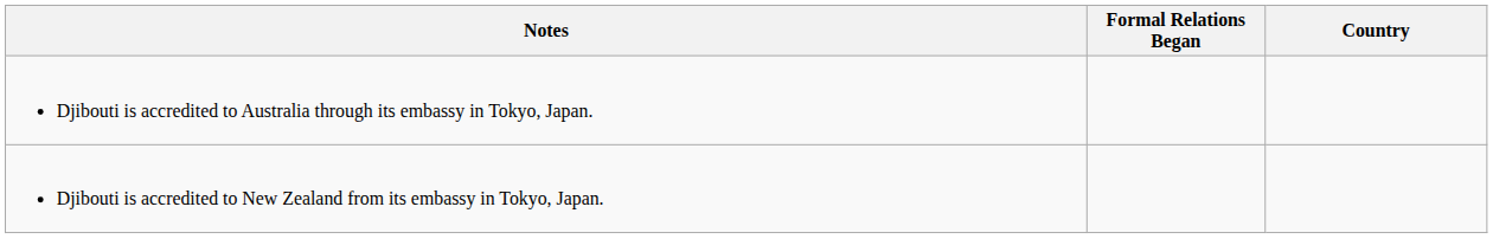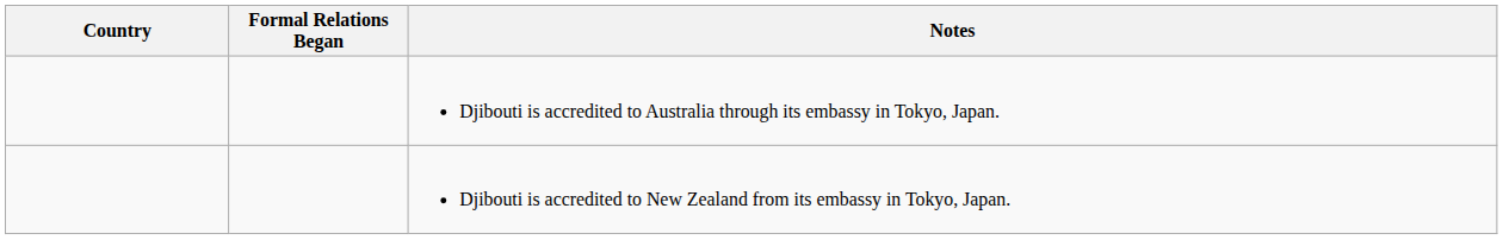columns swapped: Country <-> Notes
